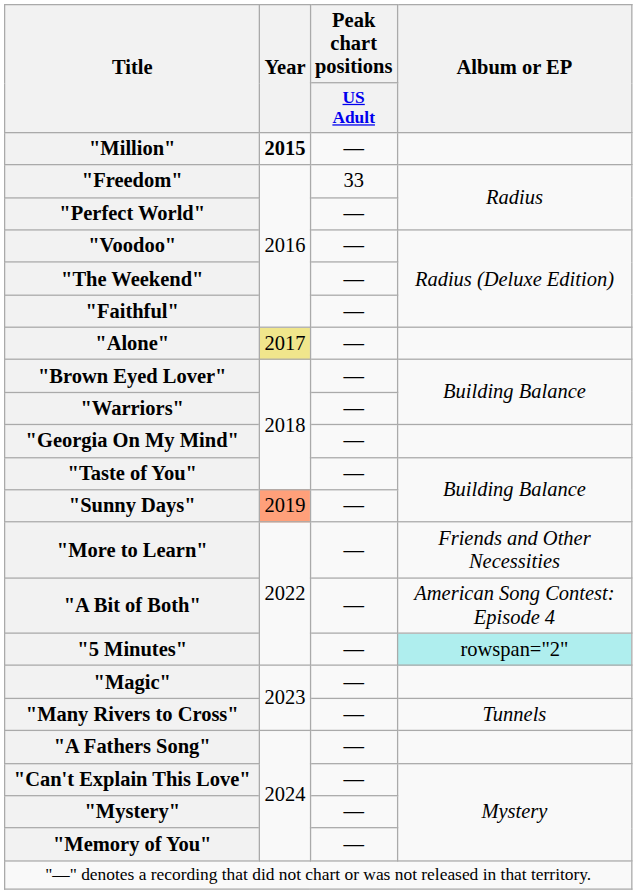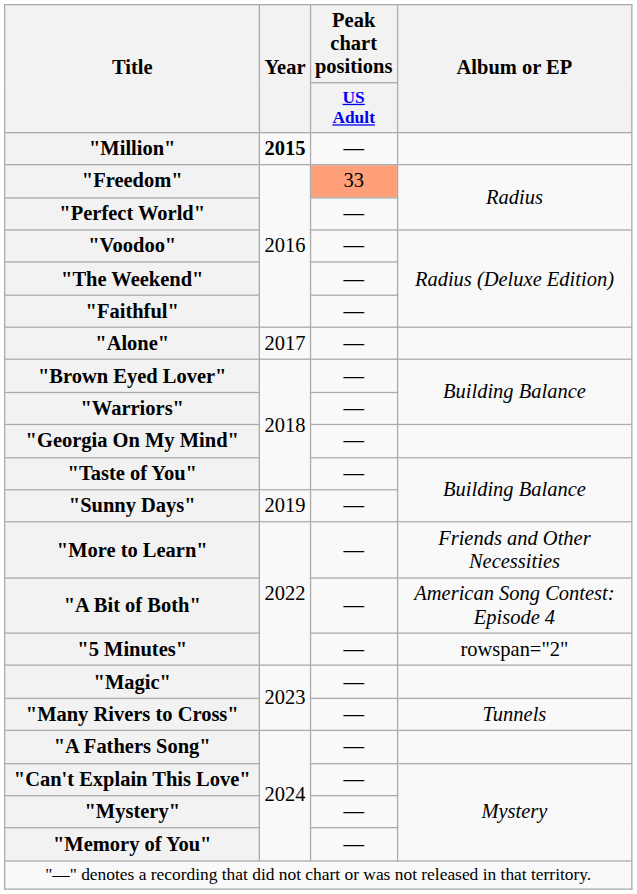"Freedom" | Peak chart positions / US Adult: no background -> lightsalmon background
"Alone" | Year: khaki background -> no background
"Sunny Days" | Year: lightsalmon background -> no background
"5 Minutes" | Album or EP: paleturquoise background -> no background
